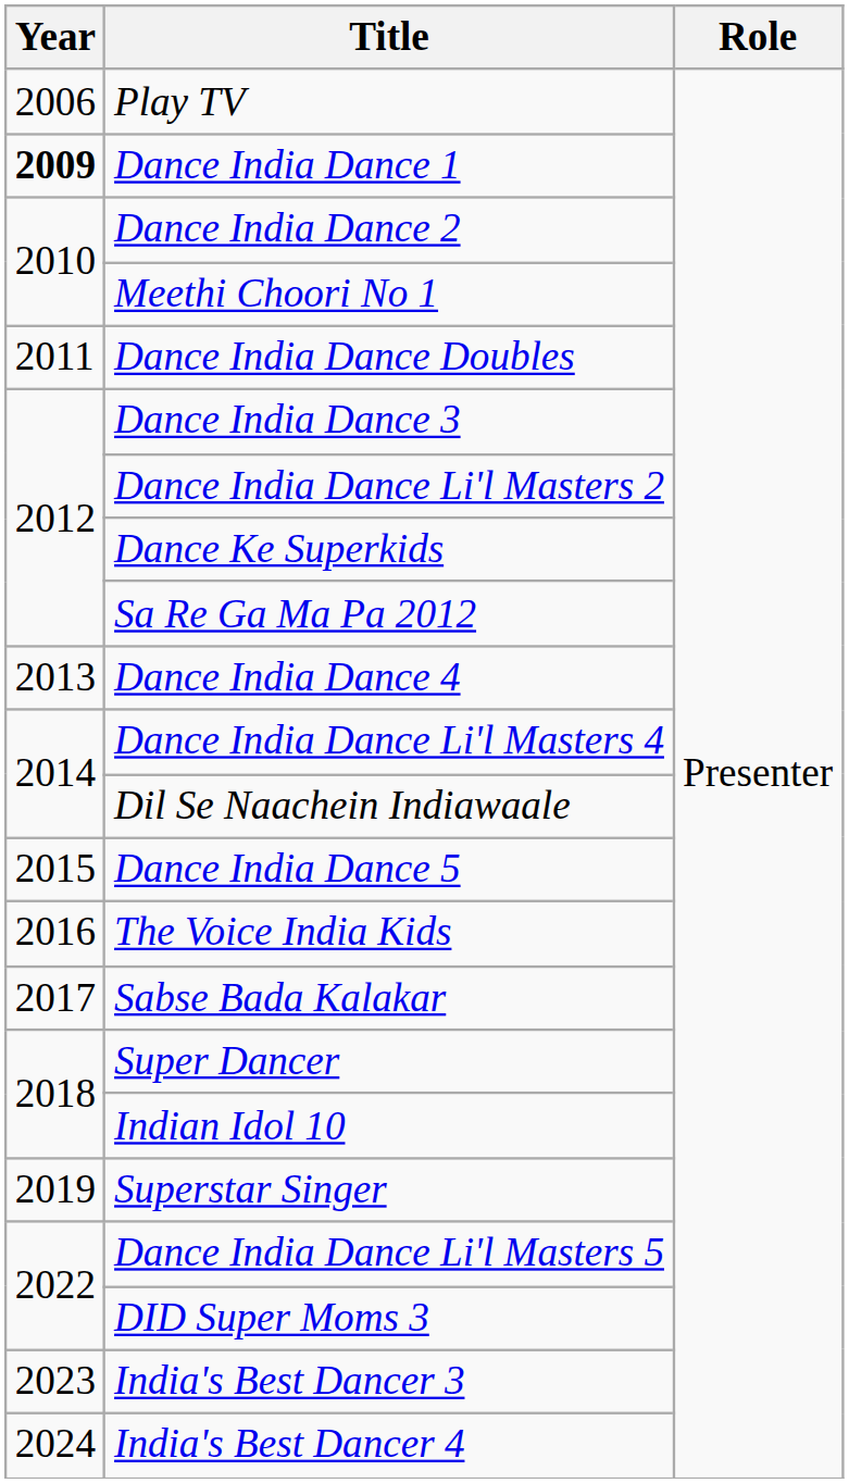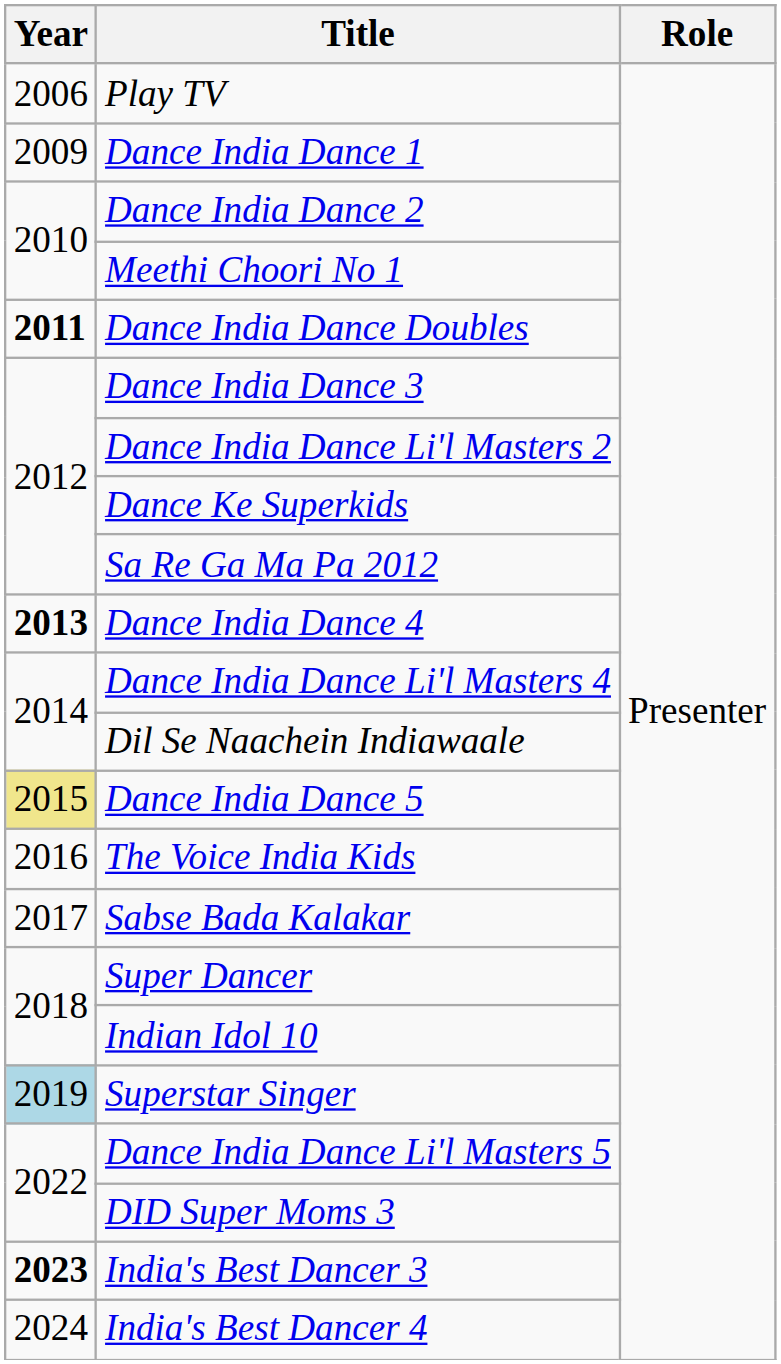Dance India Dance 1 | Year: bold -> normal
Dance India Dance Doubles | Year: normal -> bold
Dance India Dance 4 | Year: normal -> bold
Dance India Dance 5 | Year: no background -> khaki background
Superstar Singer | Year: no background -> lightblue background
India's Best Dancer 3 | Year: normal -> bold
